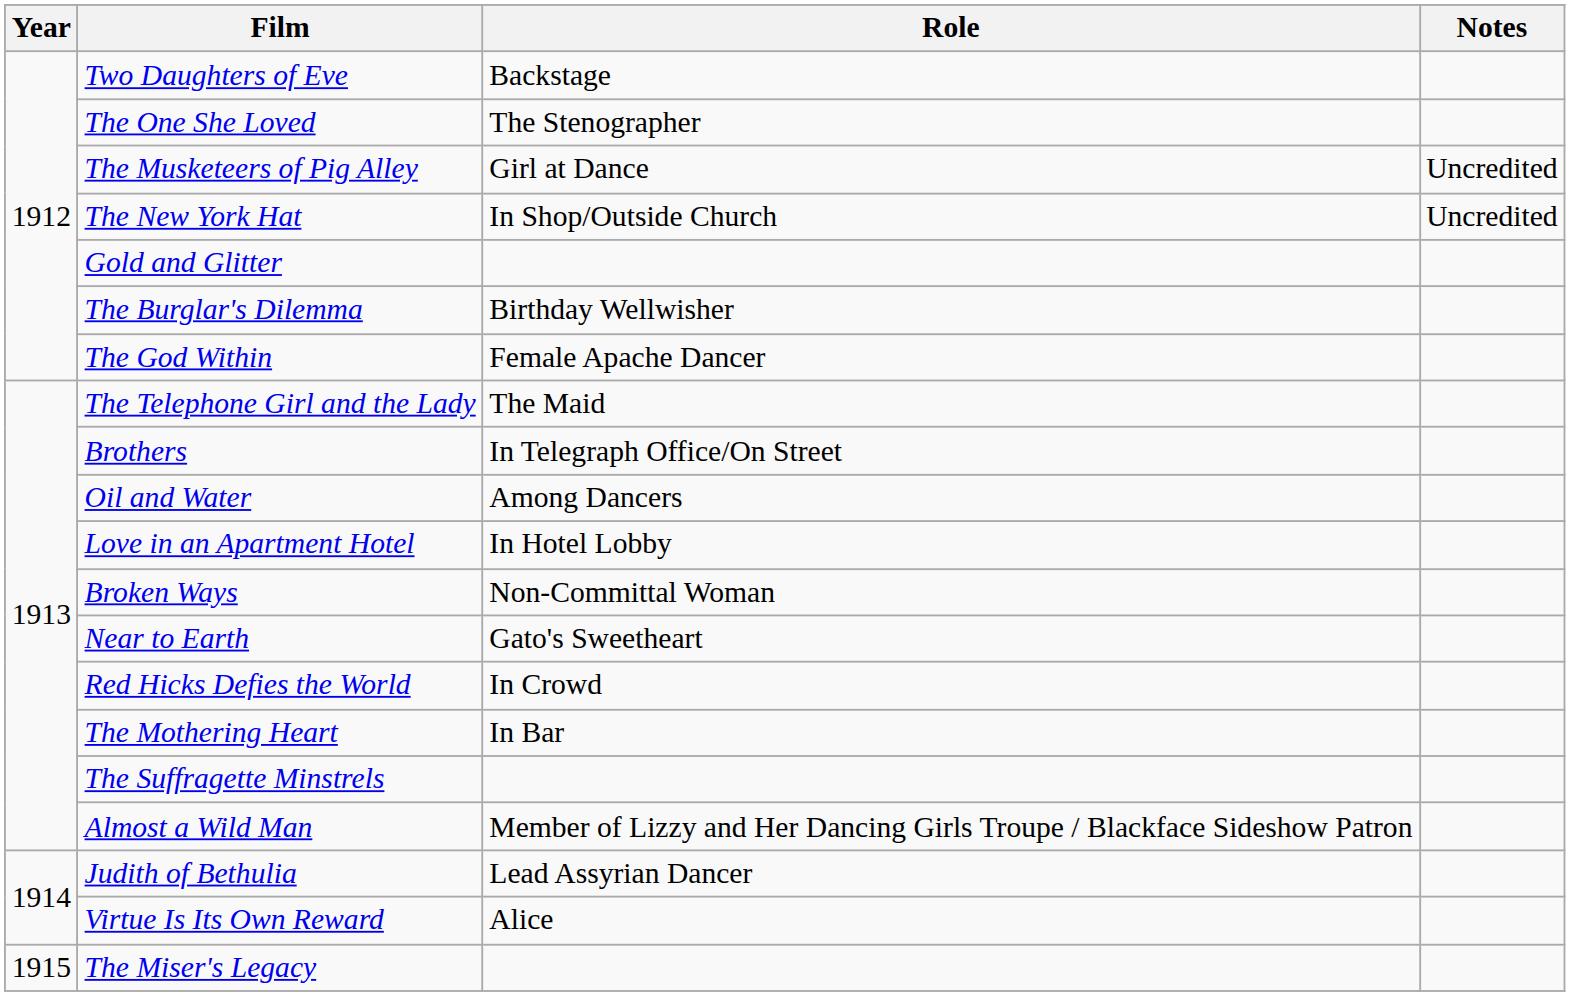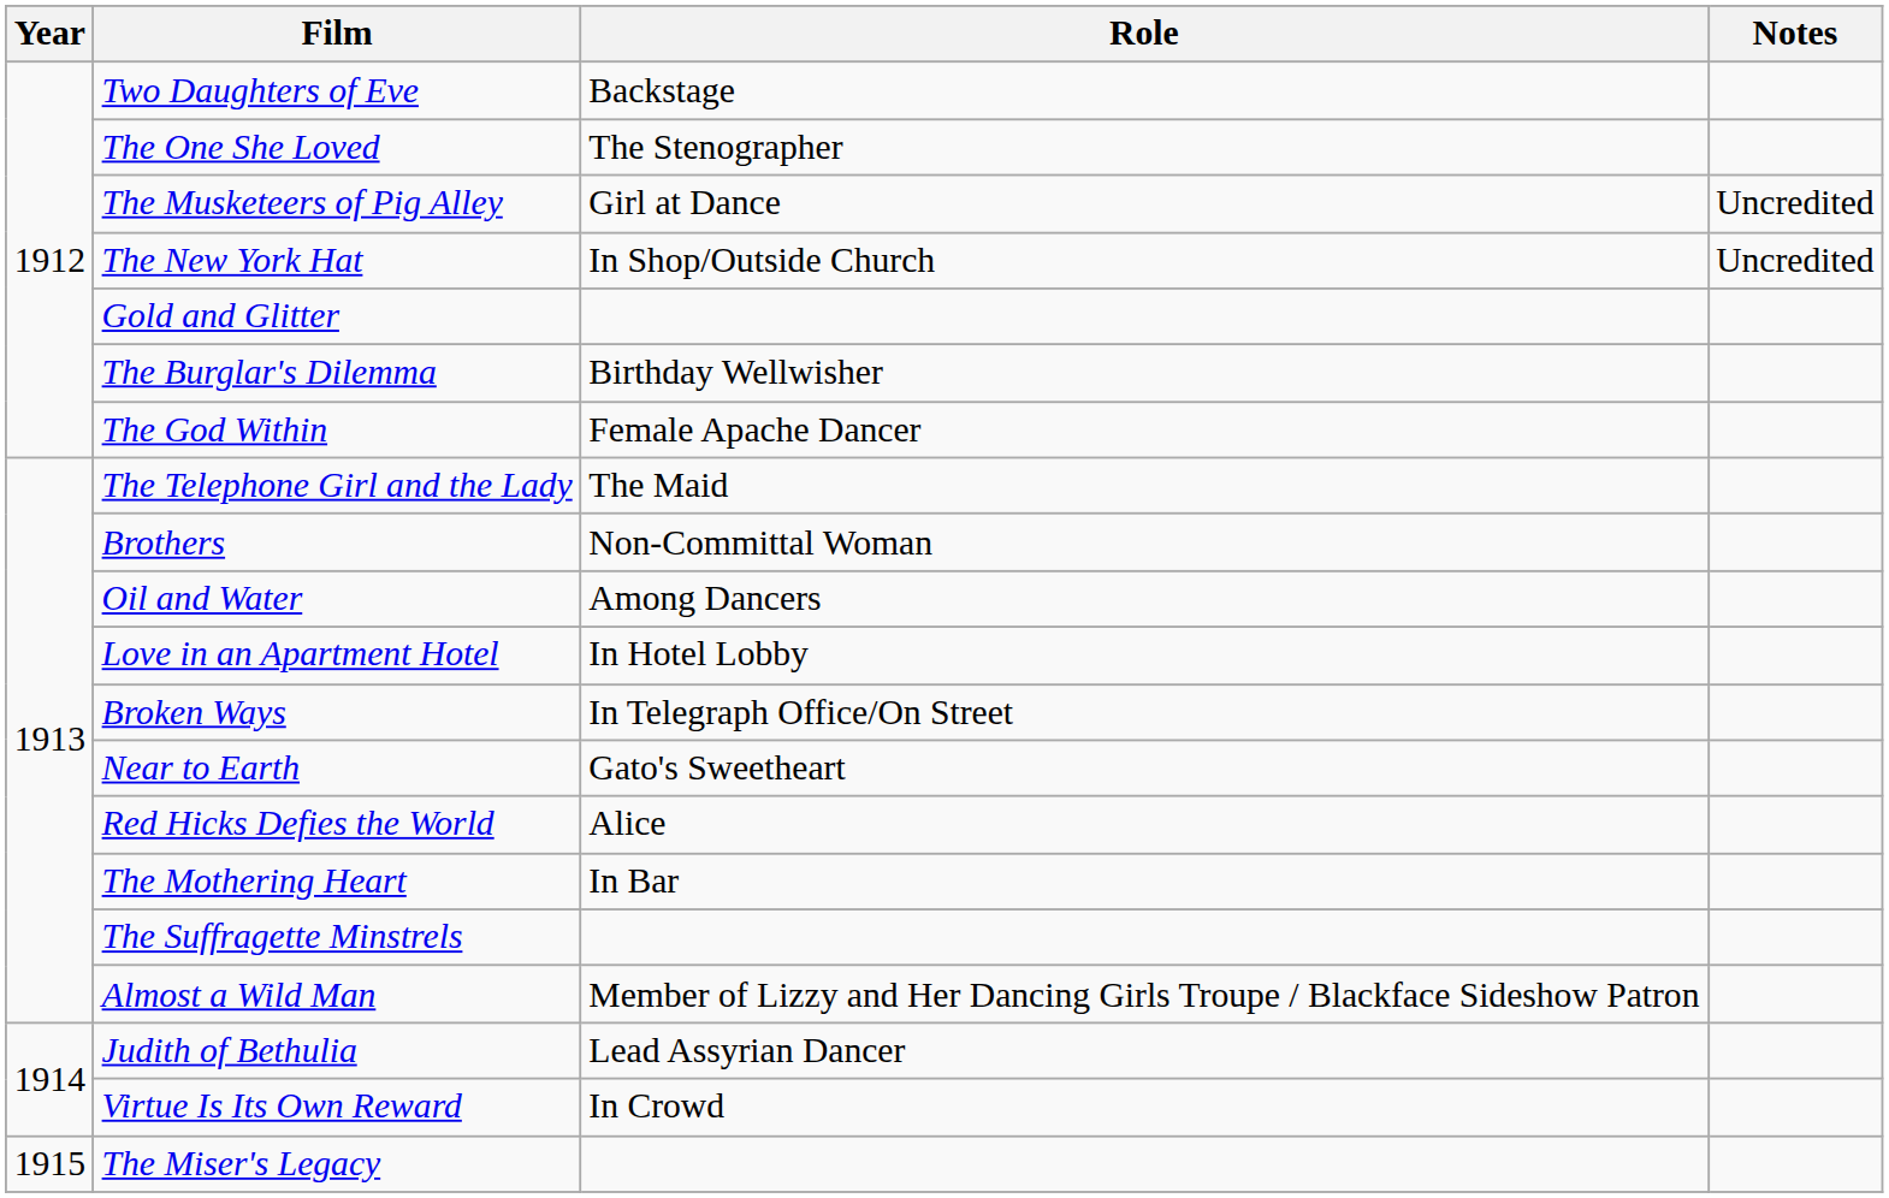Brothers | Role: In Telegraph Office/On Street -> Non-Committal Woman
Broken Ways | Role: Non-Committal Woman -> In Telegraph Office/On Street
Red Hicks Defies the World | Role: In Crowd -> Alice
Virtue Is Its Own Reward | Role: Alice -> In Crowd
